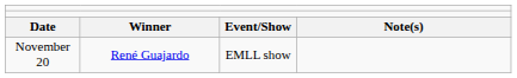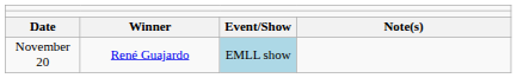November 20 | column 3: no background -> lightblue background
